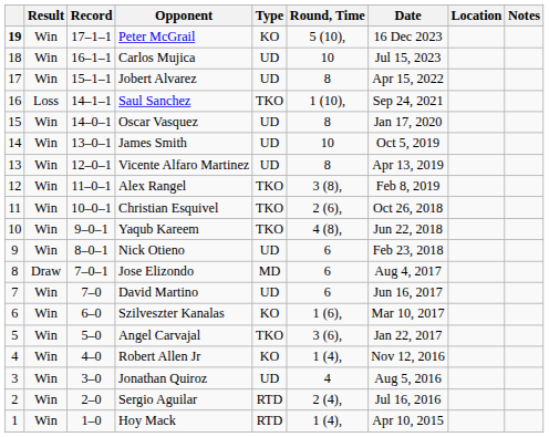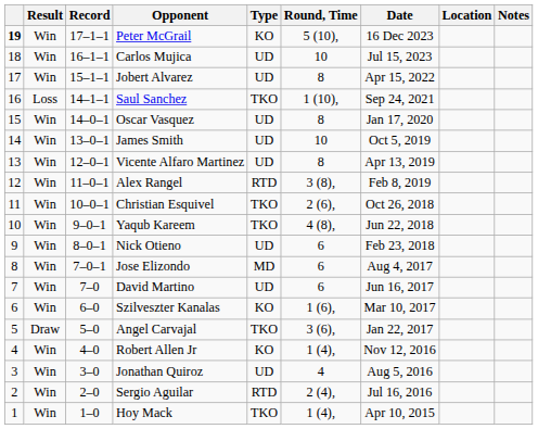Alex Rangel | Type: TKO -> RTD
Jose Elizondo | Result: Draw -> Win
Angel Carvajal | Result: Win -> Draw
Hoy Mack | Type: RTD -> TKO
